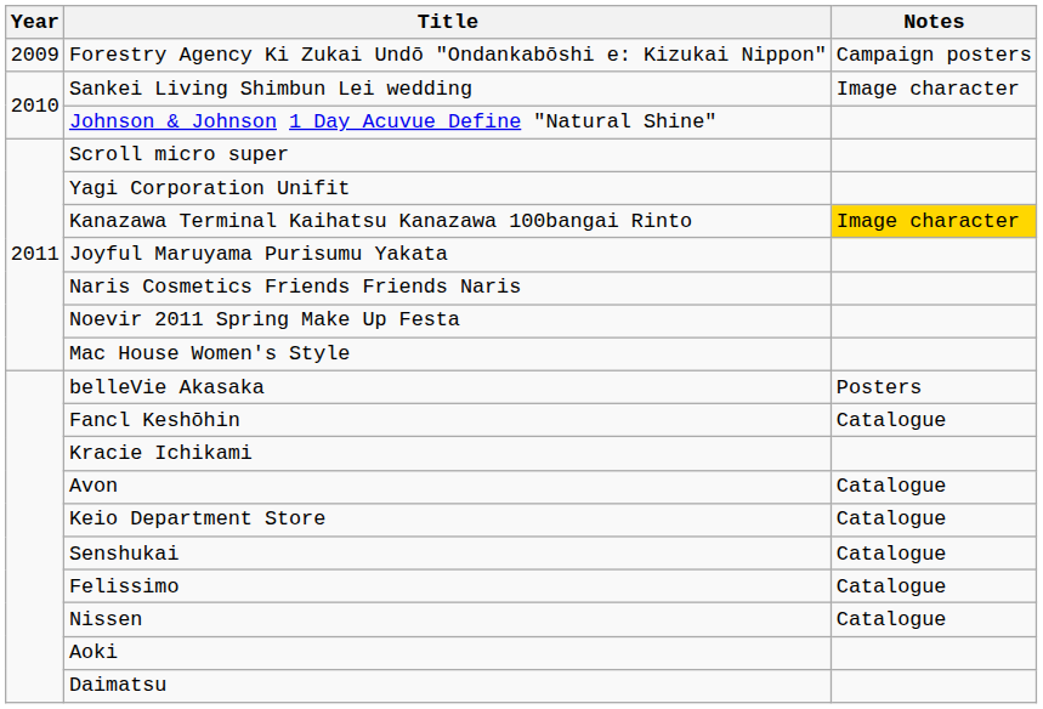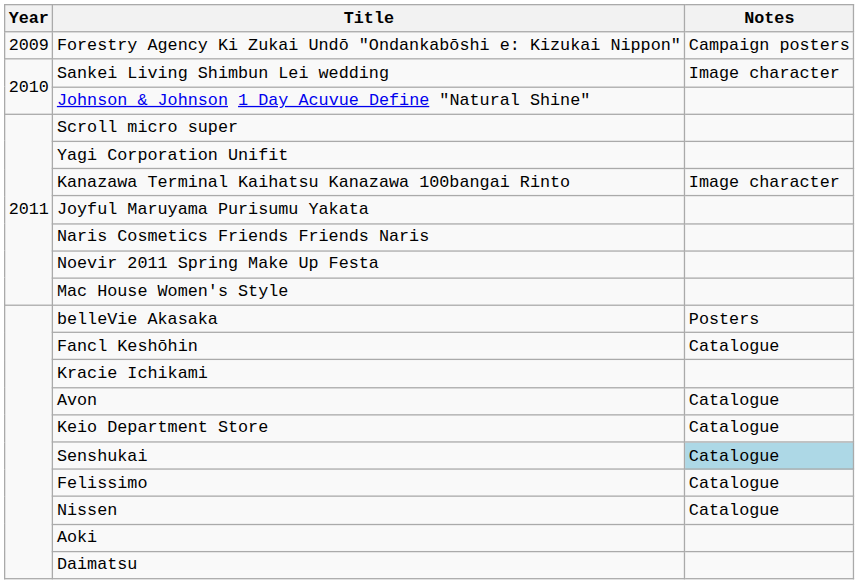Kanazawa Terminal Kaihatsu Kanazawa 100bangai Rinto | Notes: gold background -> no background
Senshukai | Notes: no background -> lightblue background
